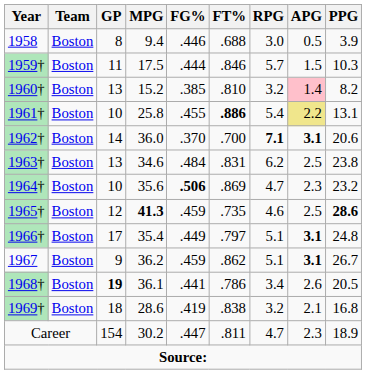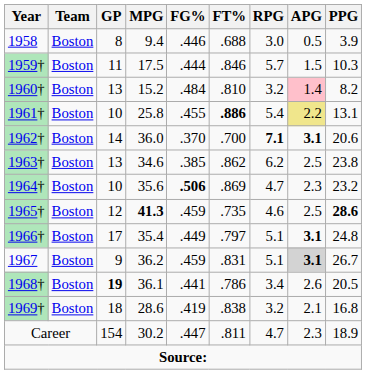1960† | FG%: .385 -> .484
1963† | FG%: .484 -> .385
1963† | FT%: .831 -> .862
1967 | FT%: .862 -> .831
1967 | APG: no background -> lightgrey background
